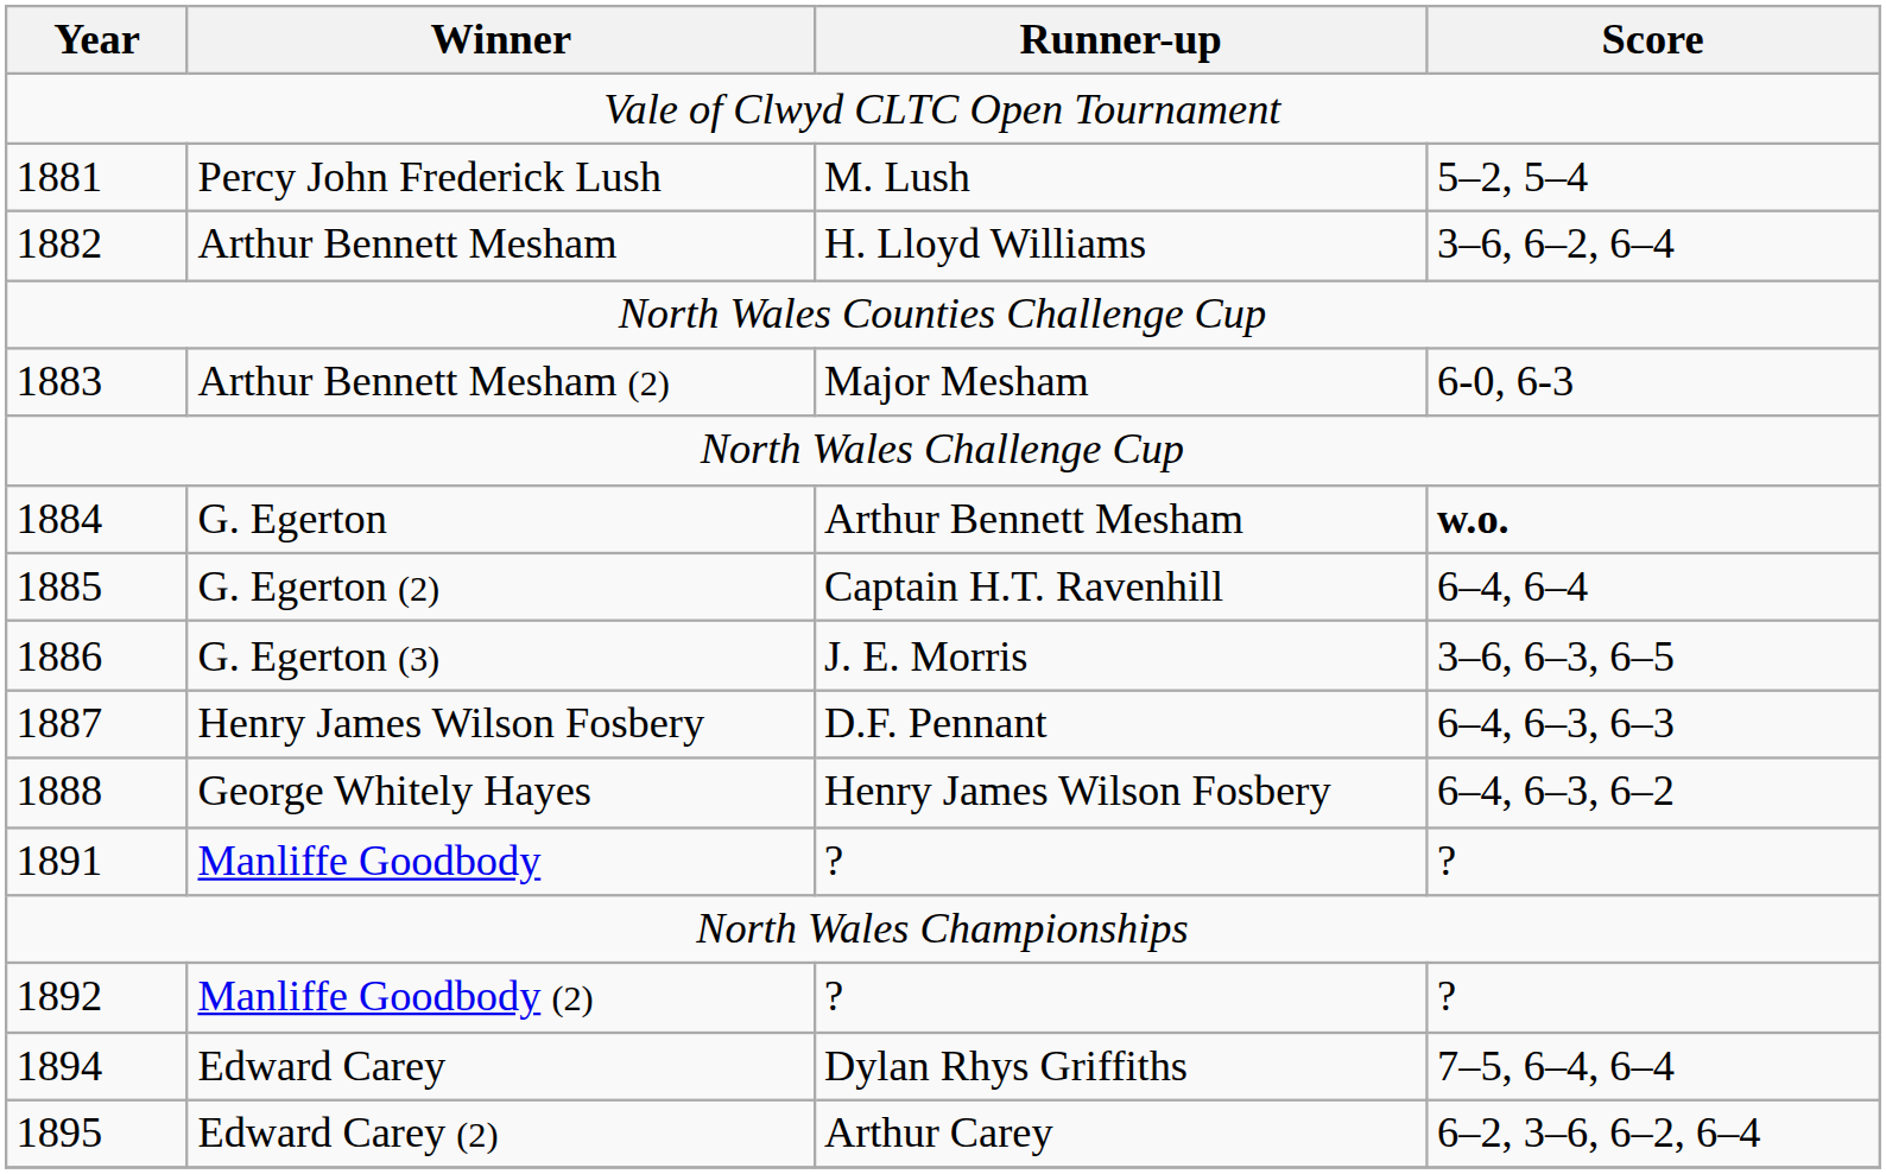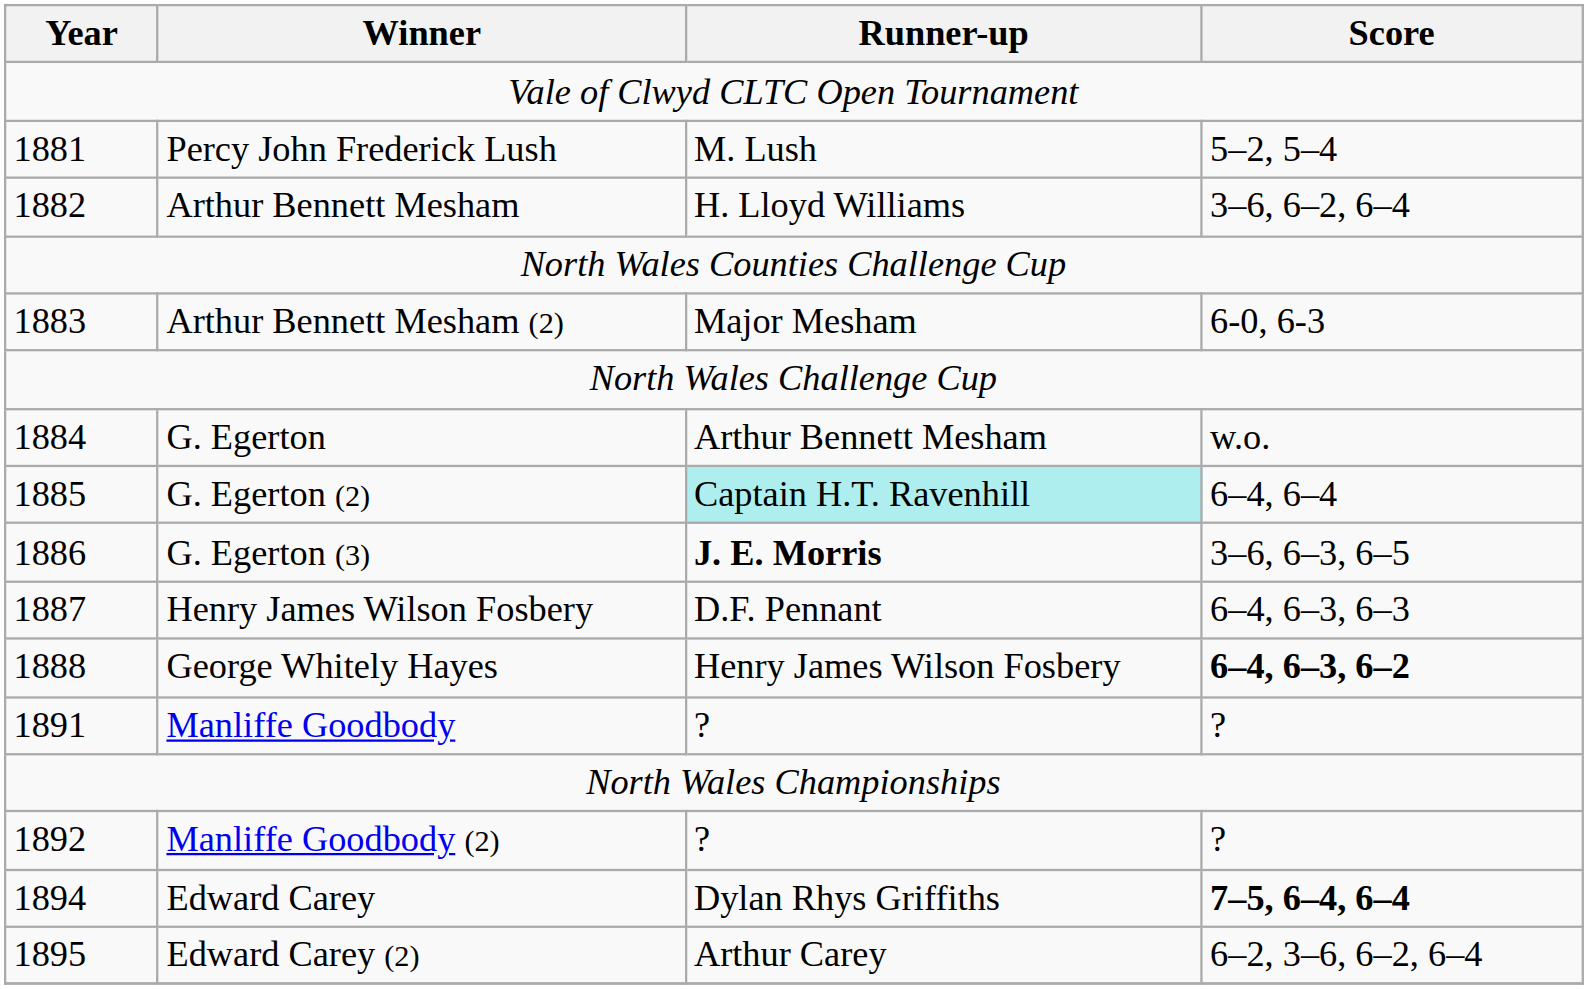G. Egerton | Score: bold -> normal
G. Egerton (2) | Runner-up: no background -> paleturquoise background
G. Egerton (3) | Runner-up: normal -> bold
George Whitely Hayes | Score: normal -> bold
Edward Carey | Score: normal -> bold
